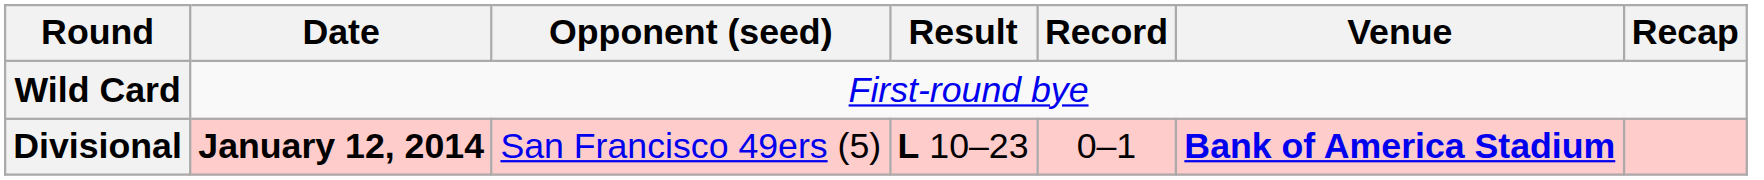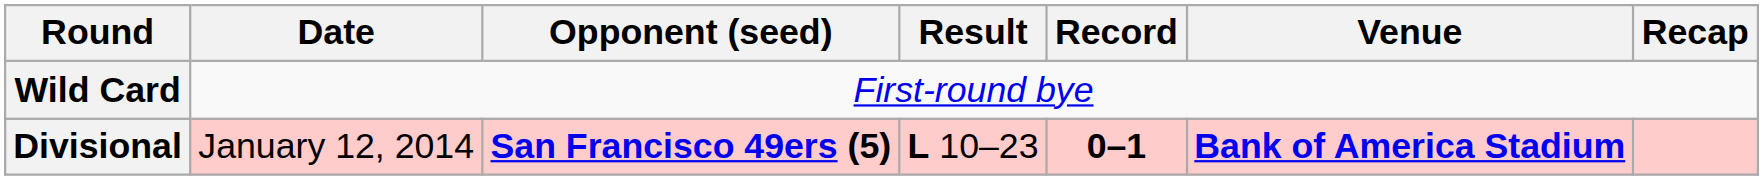Divisional | Date: bold -> normal
Divisional | Opponent (seed): normal -> bold
Divisional | Record: normal -> bold
